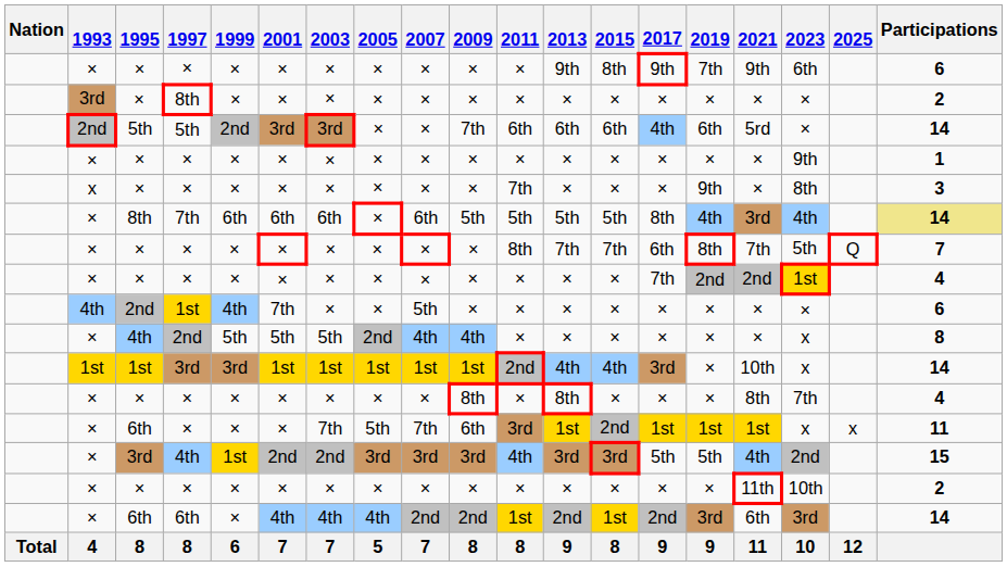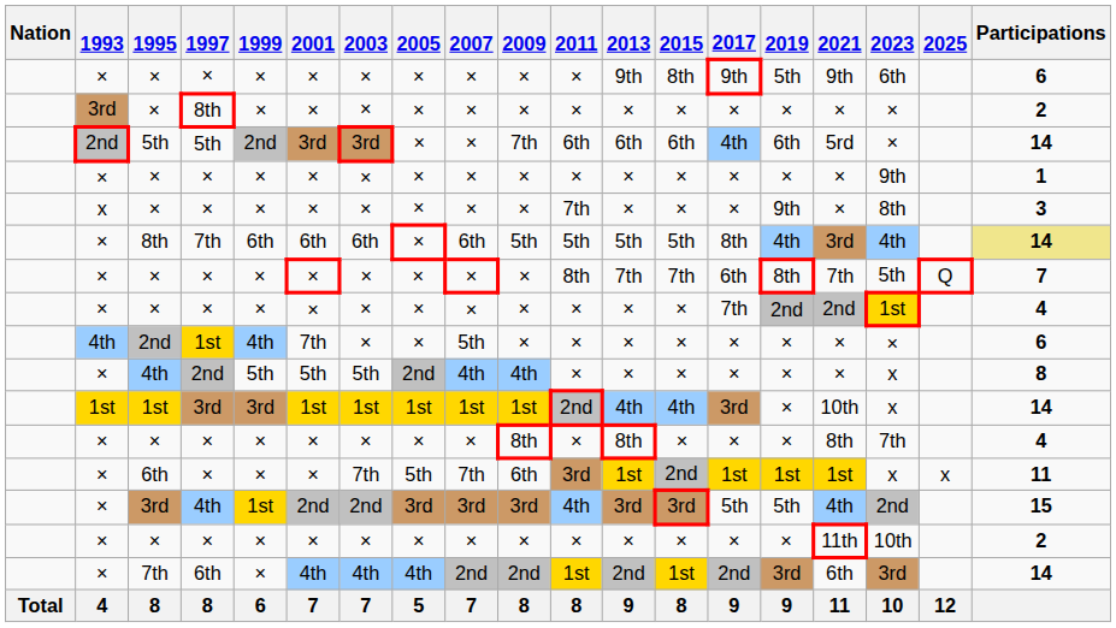row 2 | 2019: 7th -> 5th
row 17 | 1995: 6th -> 7th
